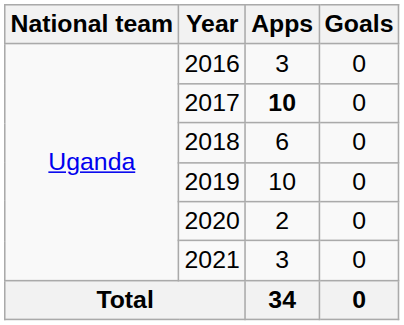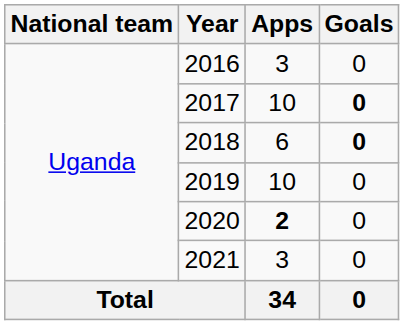2017 | Apps: bold -> normal
2017 | Goals: normal -> bold
2018 | Goals: normal -> bold
2020 | Apps: normal -> bold
